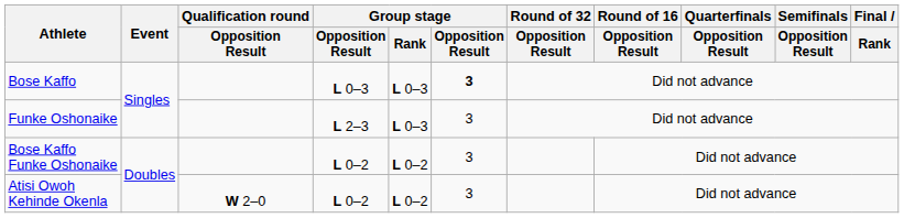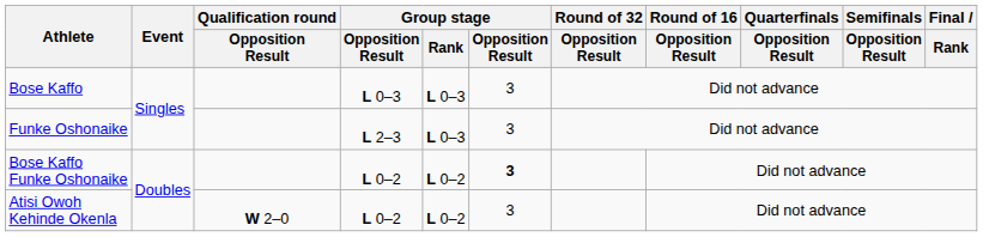Bose Kaffo | column 6: bold -> normal
Bose Kaffo Funke Oshonaike | column 6: normal -> bold
